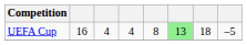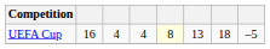UEFA Cup | column 5: no background -> lightyellow background
UEFA Cup | column 6: lightgreen background -> no background
